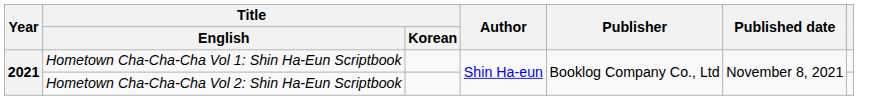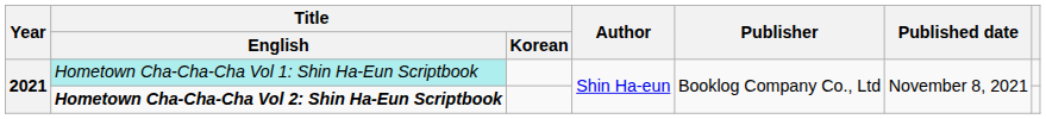Hometown Cha-Cha-Cha Vol 1: Shin Ha-Eun Scriptbook | Title / English: no background -> paleturquoise background
Hometown Cha-Cha-Cha Vol 2: Shin Ha-Eun Scriptbook | Title / English: normal -> bold
